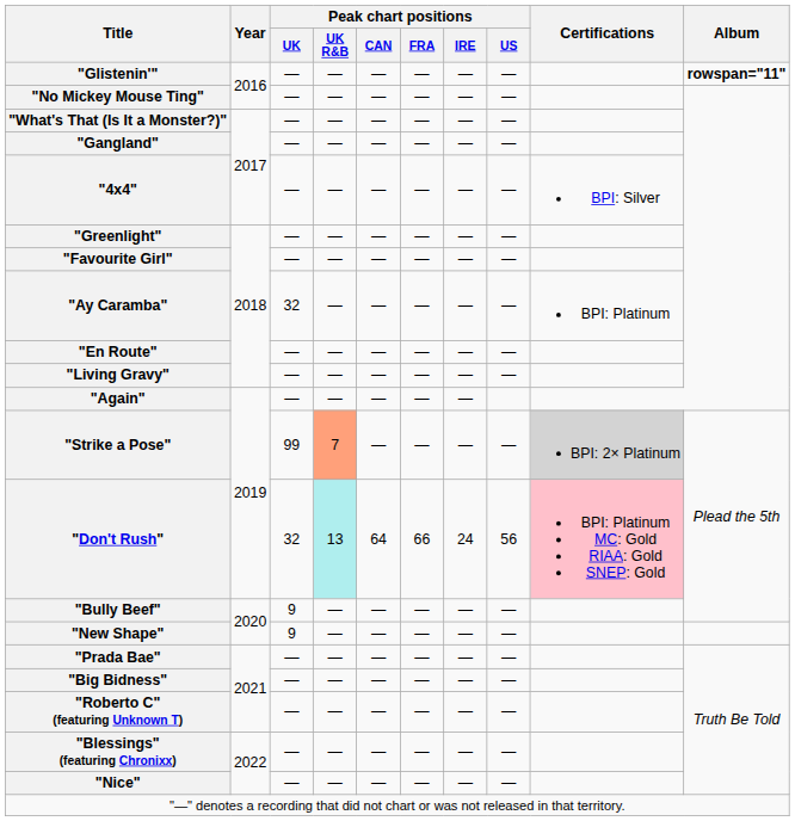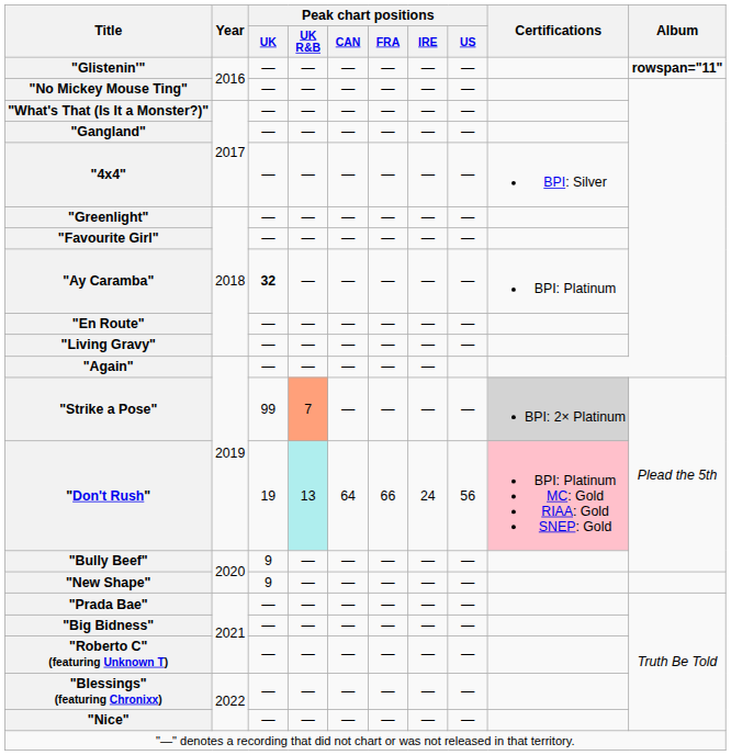"Ay Caramba" | Peak chart positions / UK: normal -> bold
"Don't Rush" | Peak chart positions / UK: 32 -> 19
